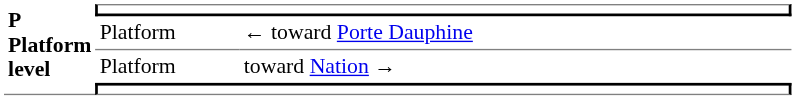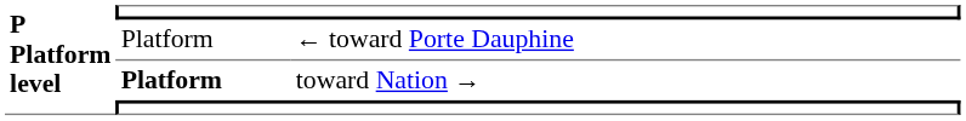toward Nation → | column 2: normal -> bold
